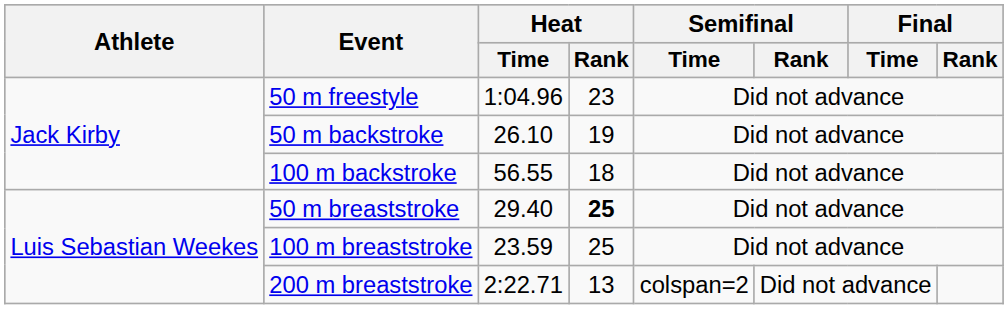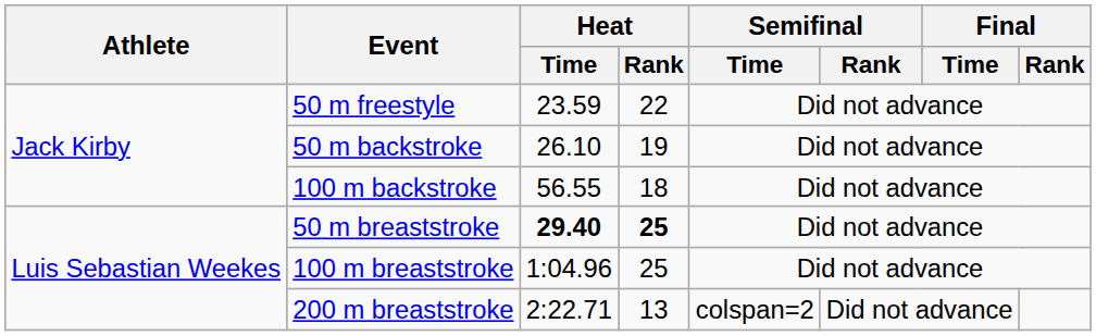50 m freestyle | Heat / Time: 1:04.96 -> 23.59
50 m freestyle | Heat / Rank: 23 -> 22
50 m breaststroke | Heat / Time: normal -> bold
100 m breaststroke | Heat / Time: 23.59 -> 1:04.96
